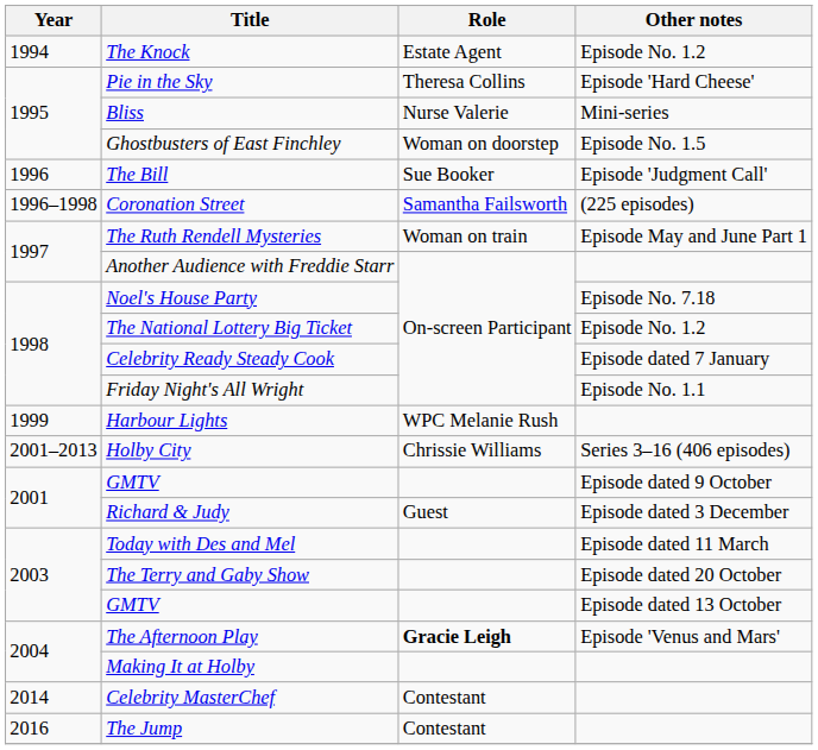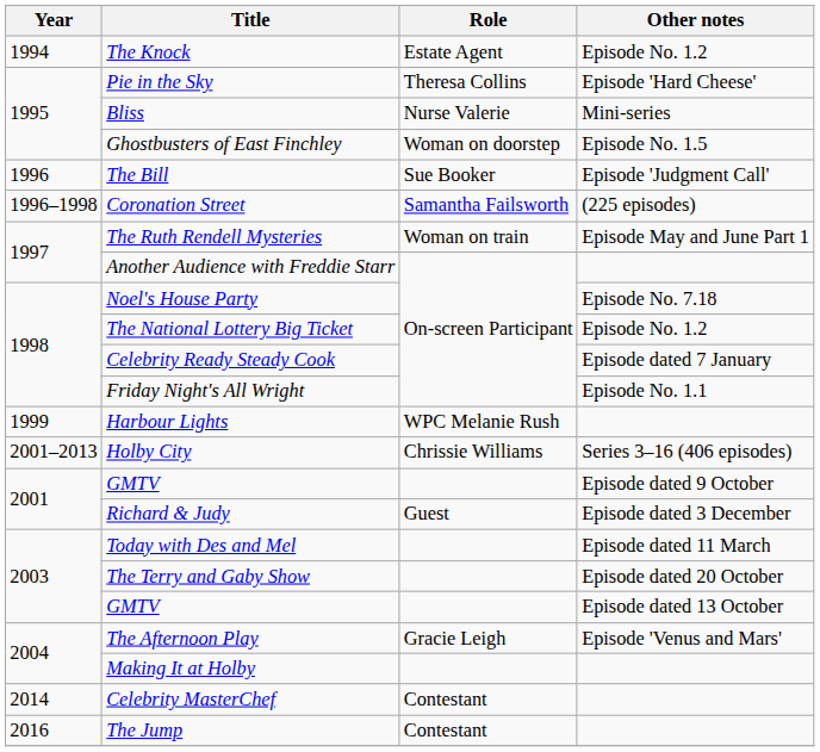The Afternoon Play | Role: bold -> normal
